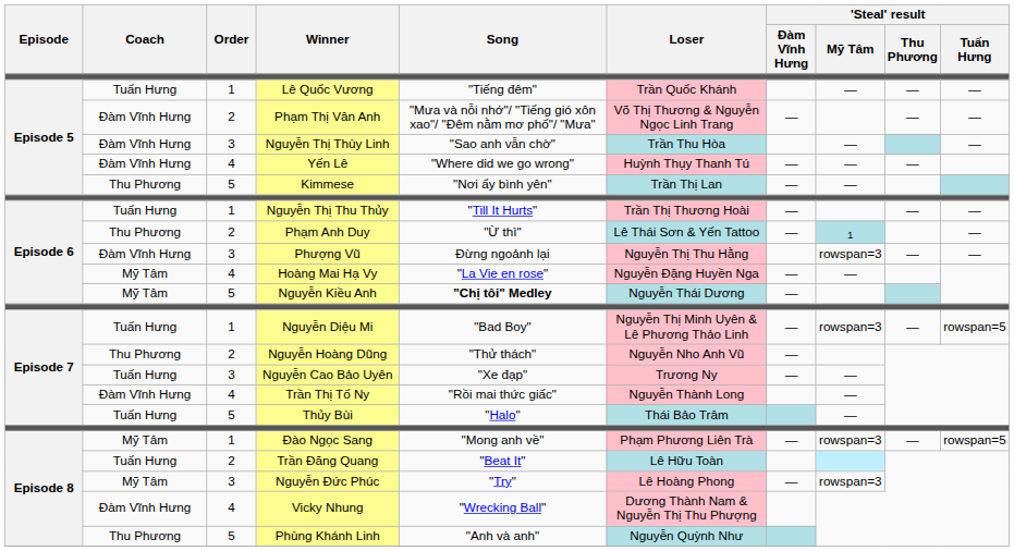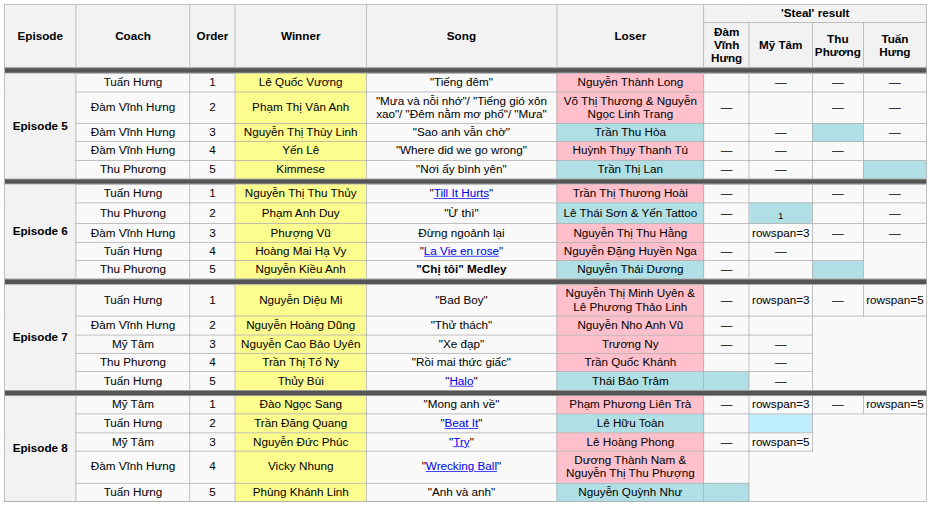Lê Quốc Vương | Loser: Trần Quốc Khánh -> Nguyễn Thành Long
Hoàng Mai Hạ Vy | Coach: Mỹ Tâm -> Tuấn Hưng
Nguyễn Kiều Anh | Coach: Mỹ Tâm -> Thu Phương
Nguyễn Hoàng Dũng | Coach: Thu Phương -> Đàm Vĩnh Hưng
Nguyễn Cao Bảo Uyên | Coach: Tuấn Hưng -> Mỹ Tâm
Trần Thị Tố Ny | Coach: Đàm Vĩnh Hưng -> Thu Phương
Trần Thị Tố Ny | Loser: Nguyễn Thành Long -> Trần Quốc Khánh
Nguyễn Đức Phúc | 'Steal' result / Mỹ Tâm: rowspan=3 -> rowspan=5
Phùng Khánh Linh | Coach: Thu Phương -> Tuấn Hưng
